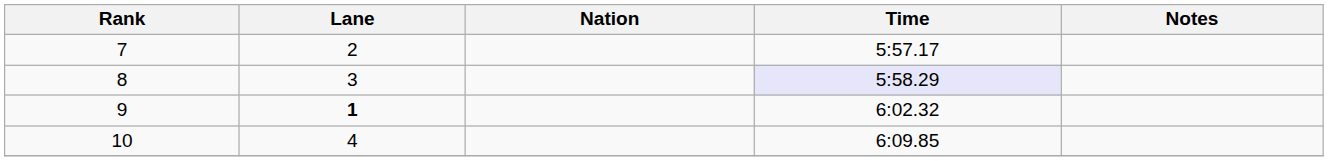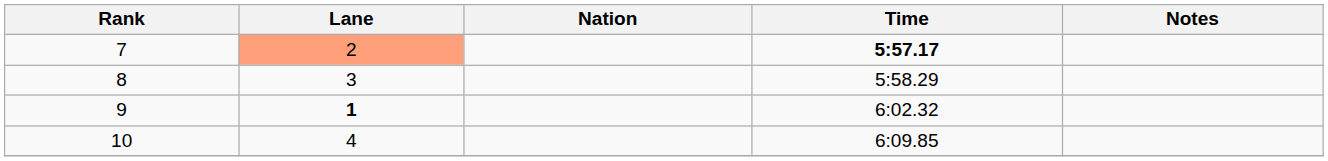7 | Lane: no background -> lightsalmon background
7 | Time: normal -> bold
8 | Time: lavender background -> no background
